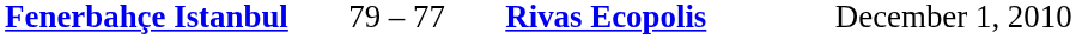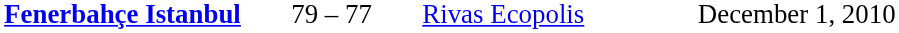Fenerbahçe Istanbul | column 3: bold -> normal
